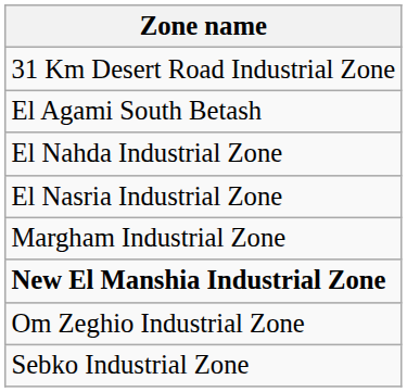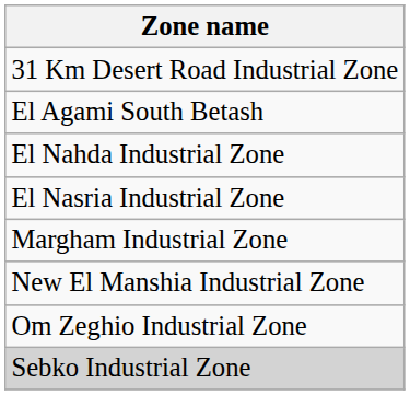row 7 | column 1: bold -> normal
row 9 | column 1: no background -> lightgrey background
